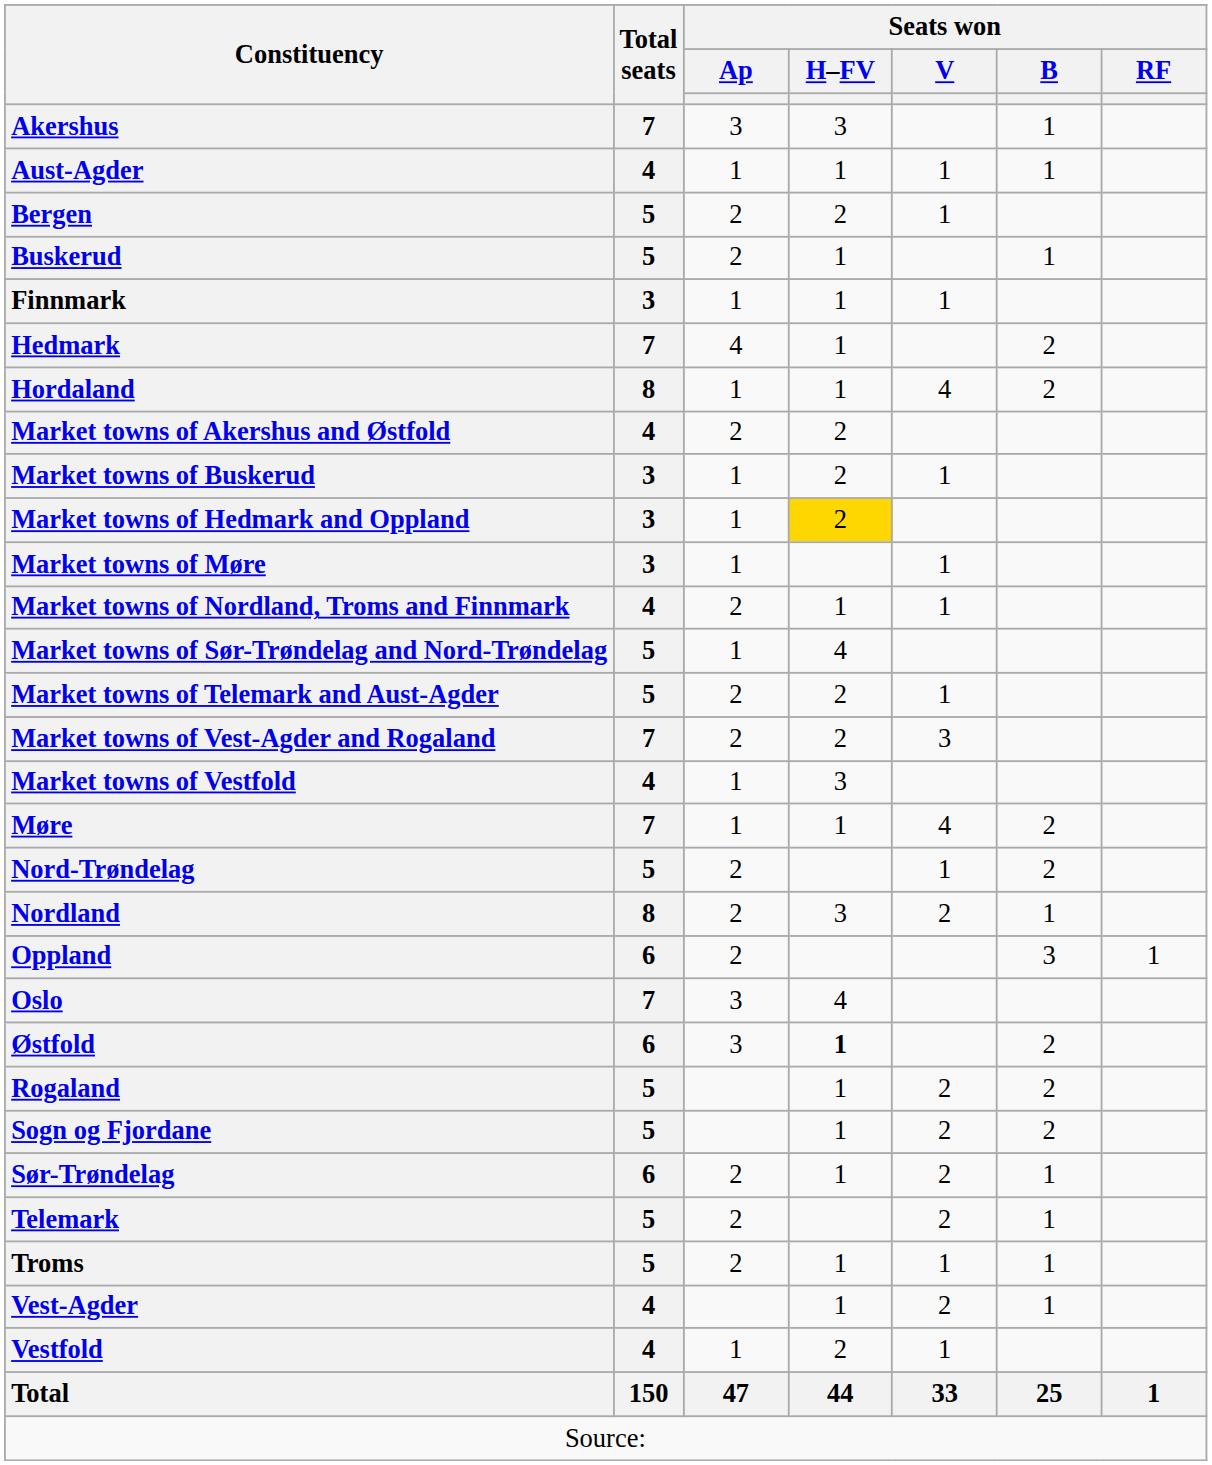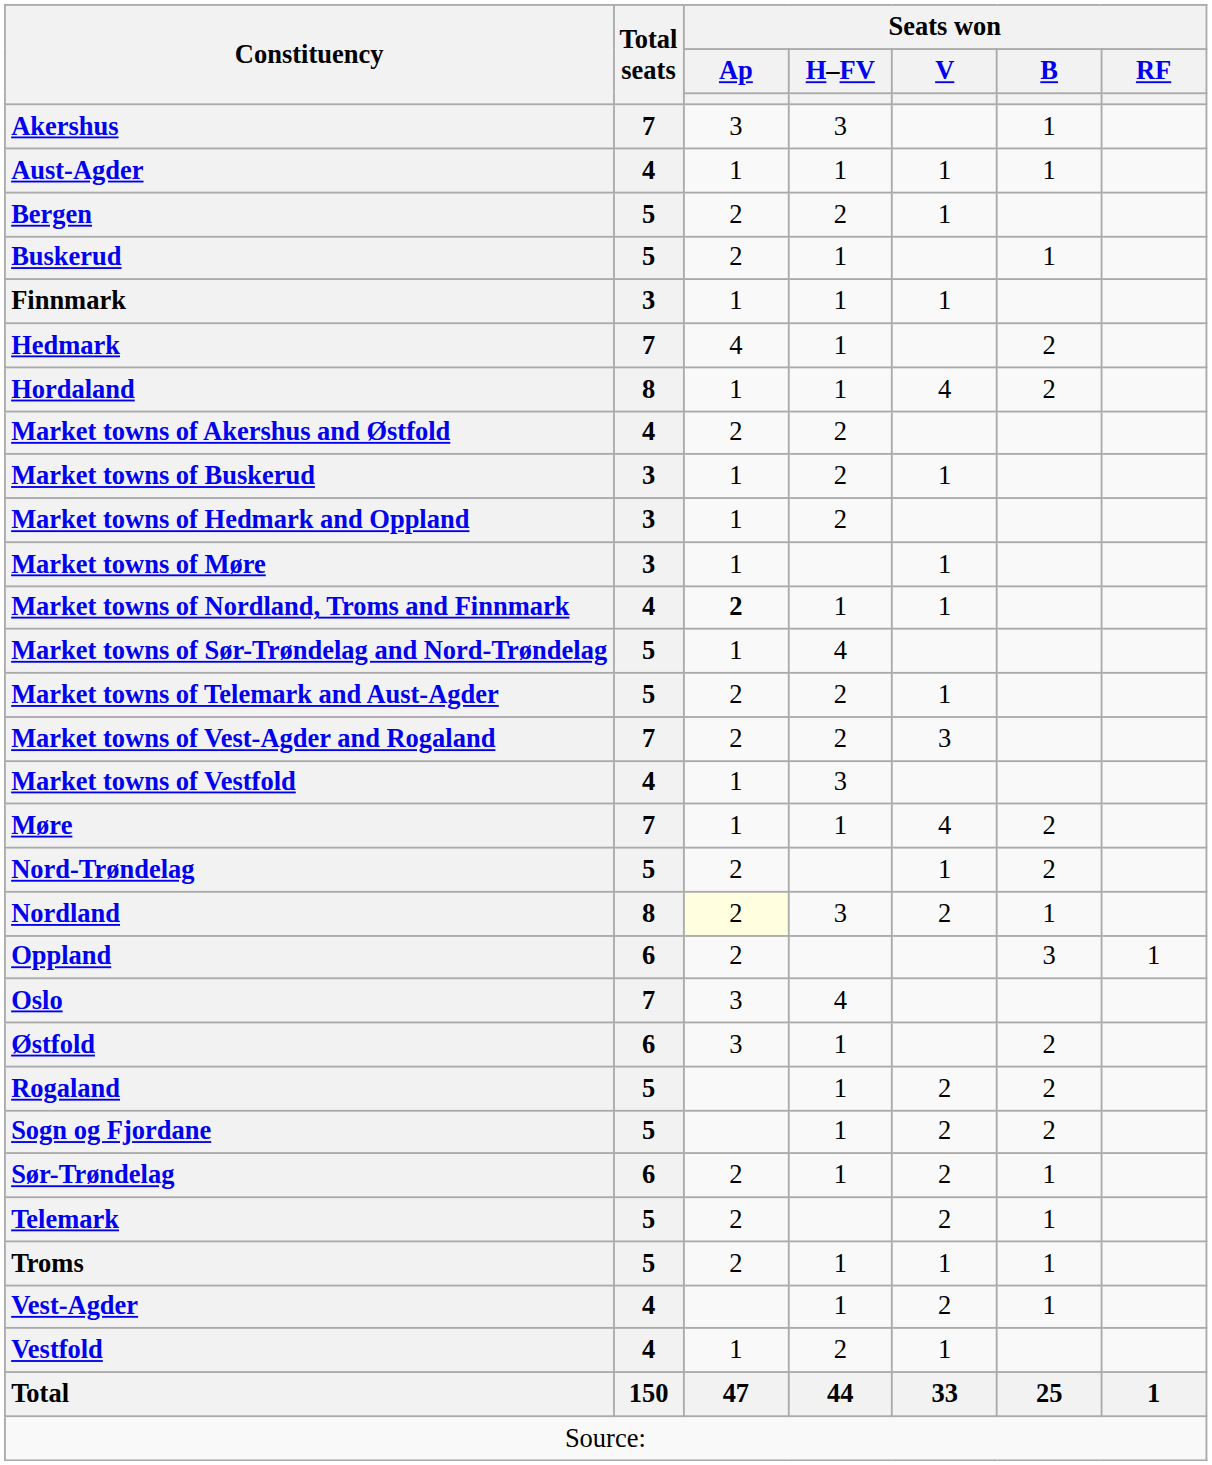Market towns of Hedmark and Oppland | Seats won / H–FV: gold background -> no background
Market towns of Nordland, Troms and Finnmark | Seats won / Ap: normal -> bold
Nordland | Seats won / Ap: no background -> lightyellow background
Østfold | Seats won / H–FV: bold -> normal
